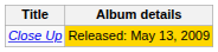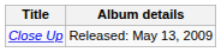Close Up | Album details: gold background -> no background
